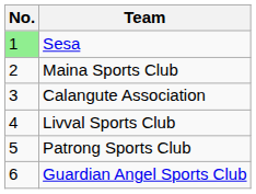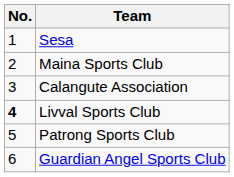Sesa | No.: lightgreen background -> no background
Livval Sports Club | No.: normal -> bold
